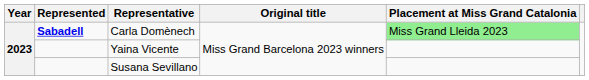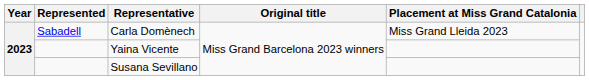Carla Domènech | Represented: bold -> normal
Carla Domènech | Placement at Miss Grand Catalonia: lightgreen background -> no background
